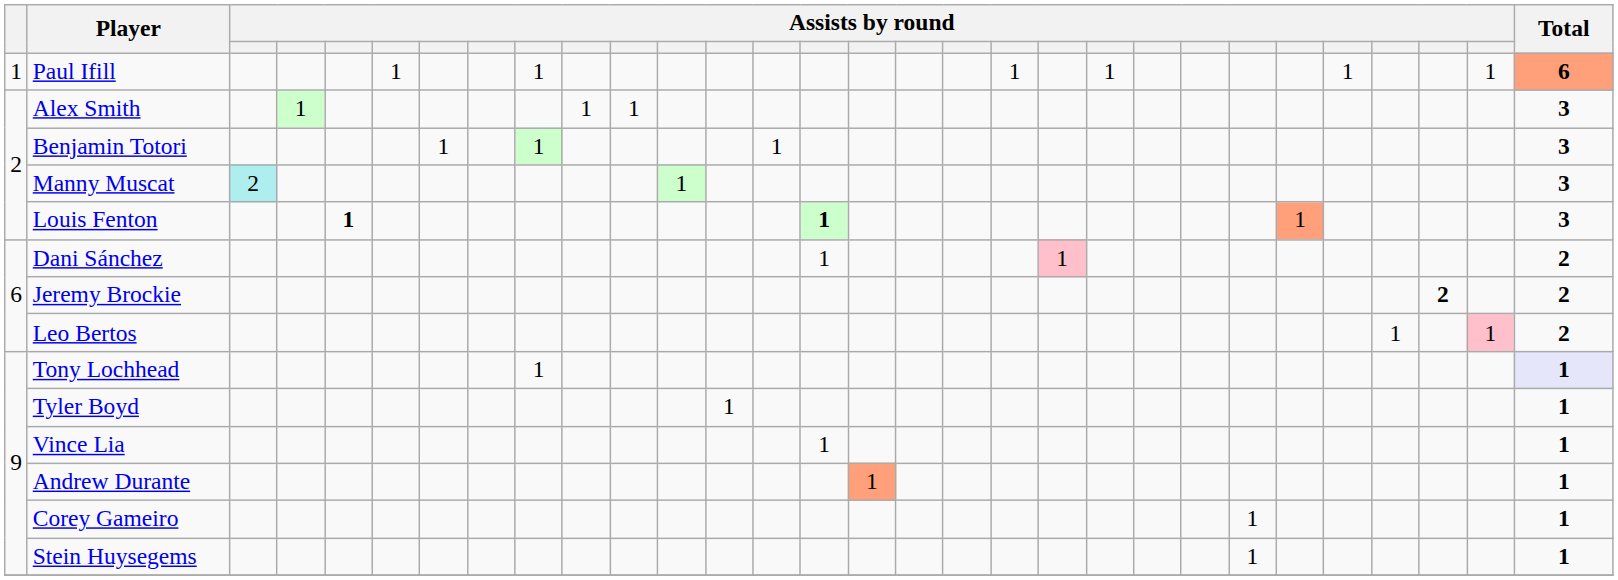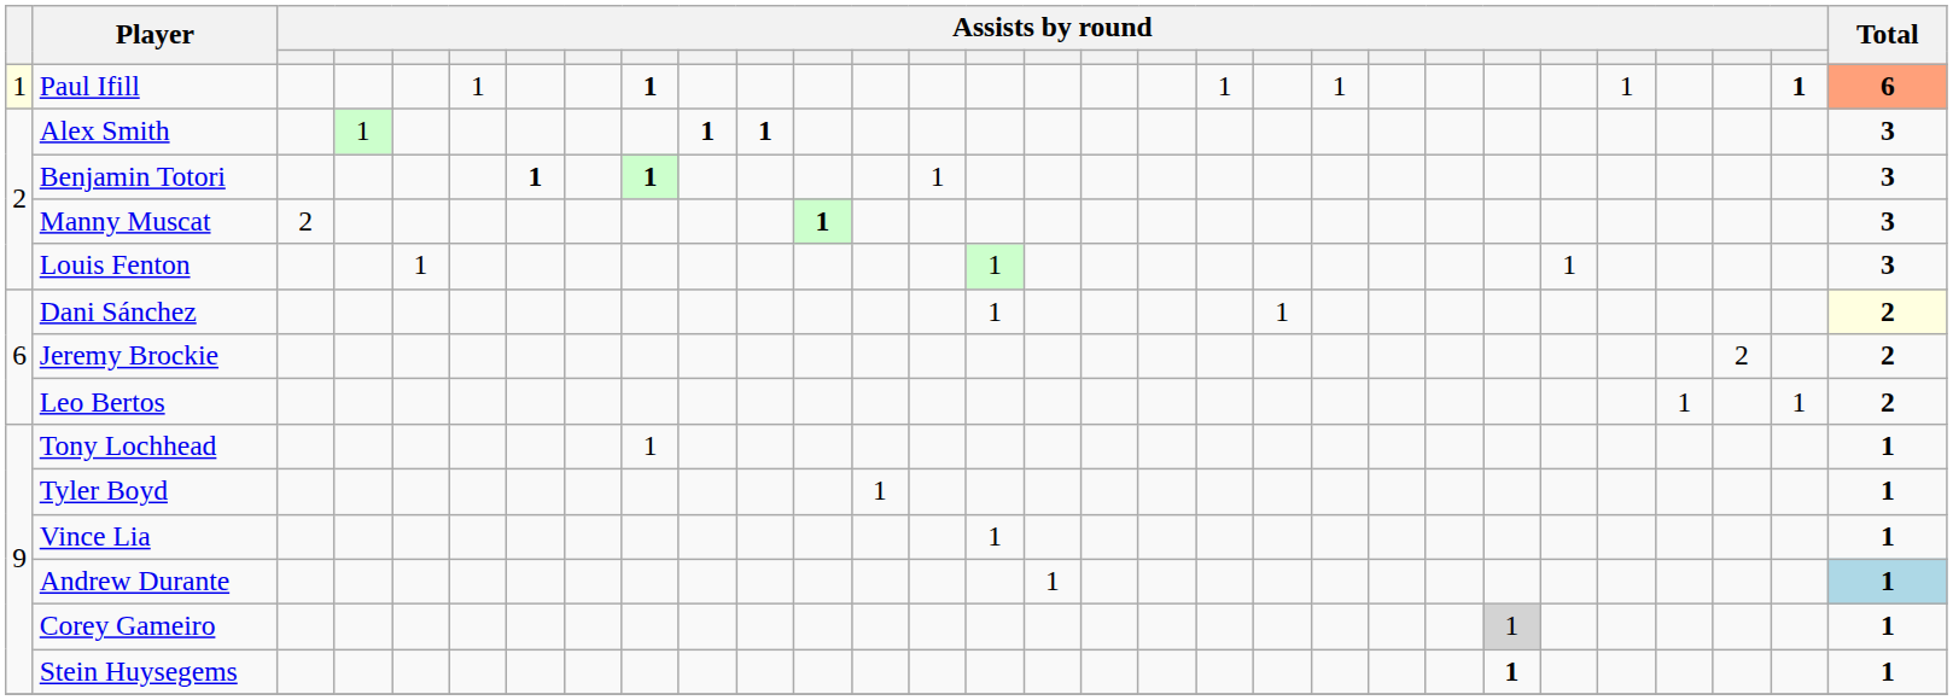Paul Ifill | column 1: no background -> lightyellow background
Paul Ifill | column 9: normal -> bold
Paul Ifill | column 29: normal -> bold
Alex Smith | column 10: normal -> bold
Alex Smith | column 11: normal -> bold
Benjamin Totori | column 7: normal -> bold
Benjamin Totori | column 9: normal -> bold
Manny Muscat | column 3: paleturquoise background -> no background
Manny Muscat | column 12: normal -> bold
Louis Fenton | column 5: bold -> normal
Louis Fenton | column 15: bold -> normal
Louis Fenton | column 25: lightsalmon background -> no background
Dani Sánchez | column 20: pink background -> no background
Dani Sánchez | column 30: no background -> lightyellow background
Jeremy Brockie | column 28: bold -> normal
Leo Bertos | column 29: pink background -> no background
Tony Lochhead | column 30: lavender background -> no background
Andrew Durante | column 16: lightsalmon background -> no background
Andrew Durante | column 30: no background -> lightblue background
Corey Gameiro | column 24: no background -> lightgrey background
Stein Huysegems | column 24: normal -> bold
